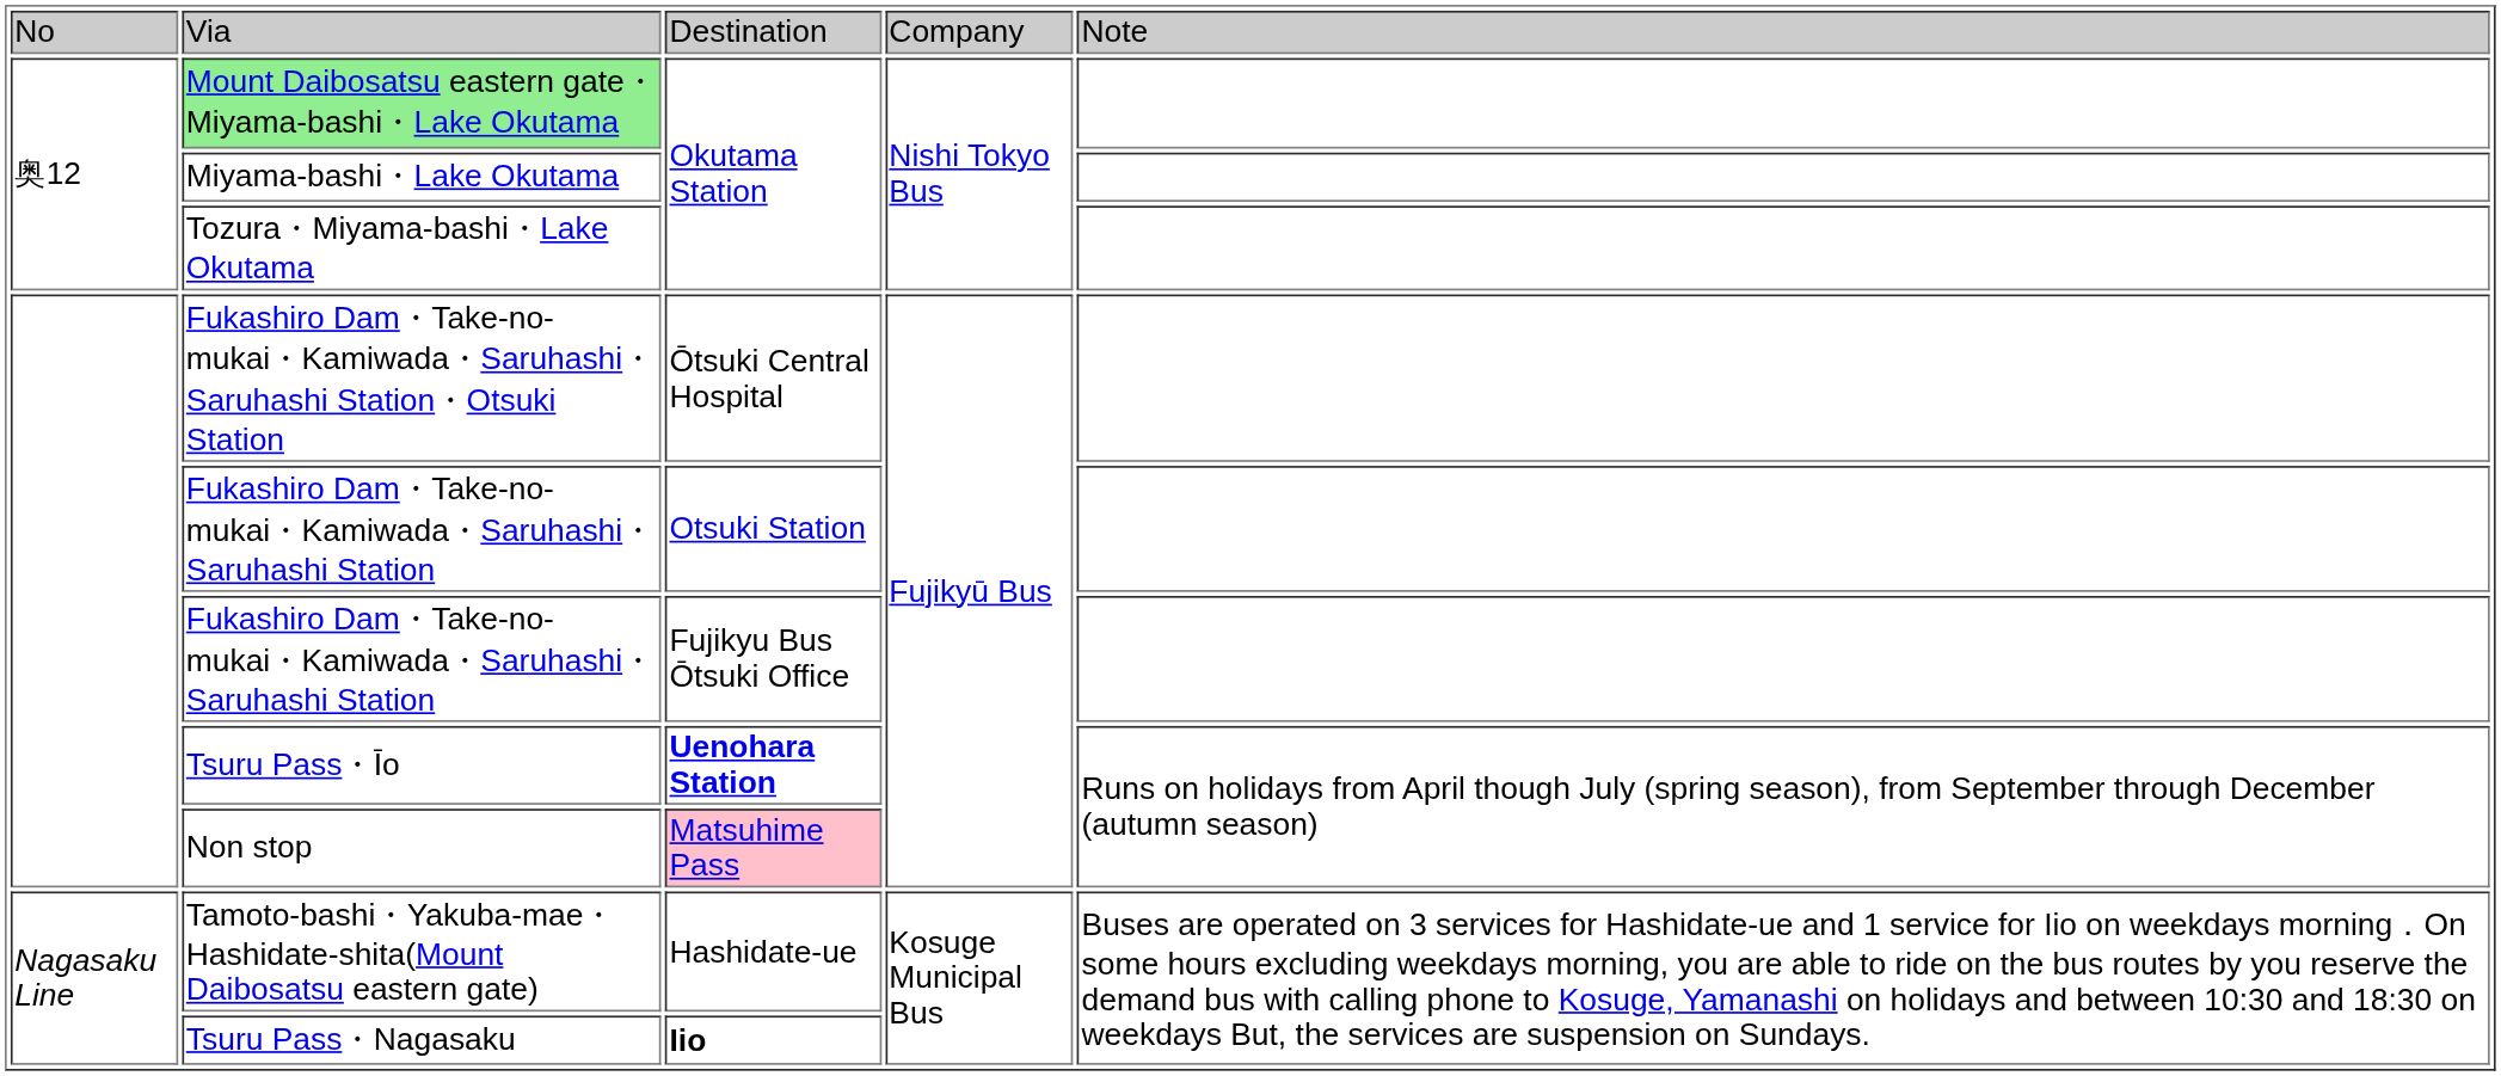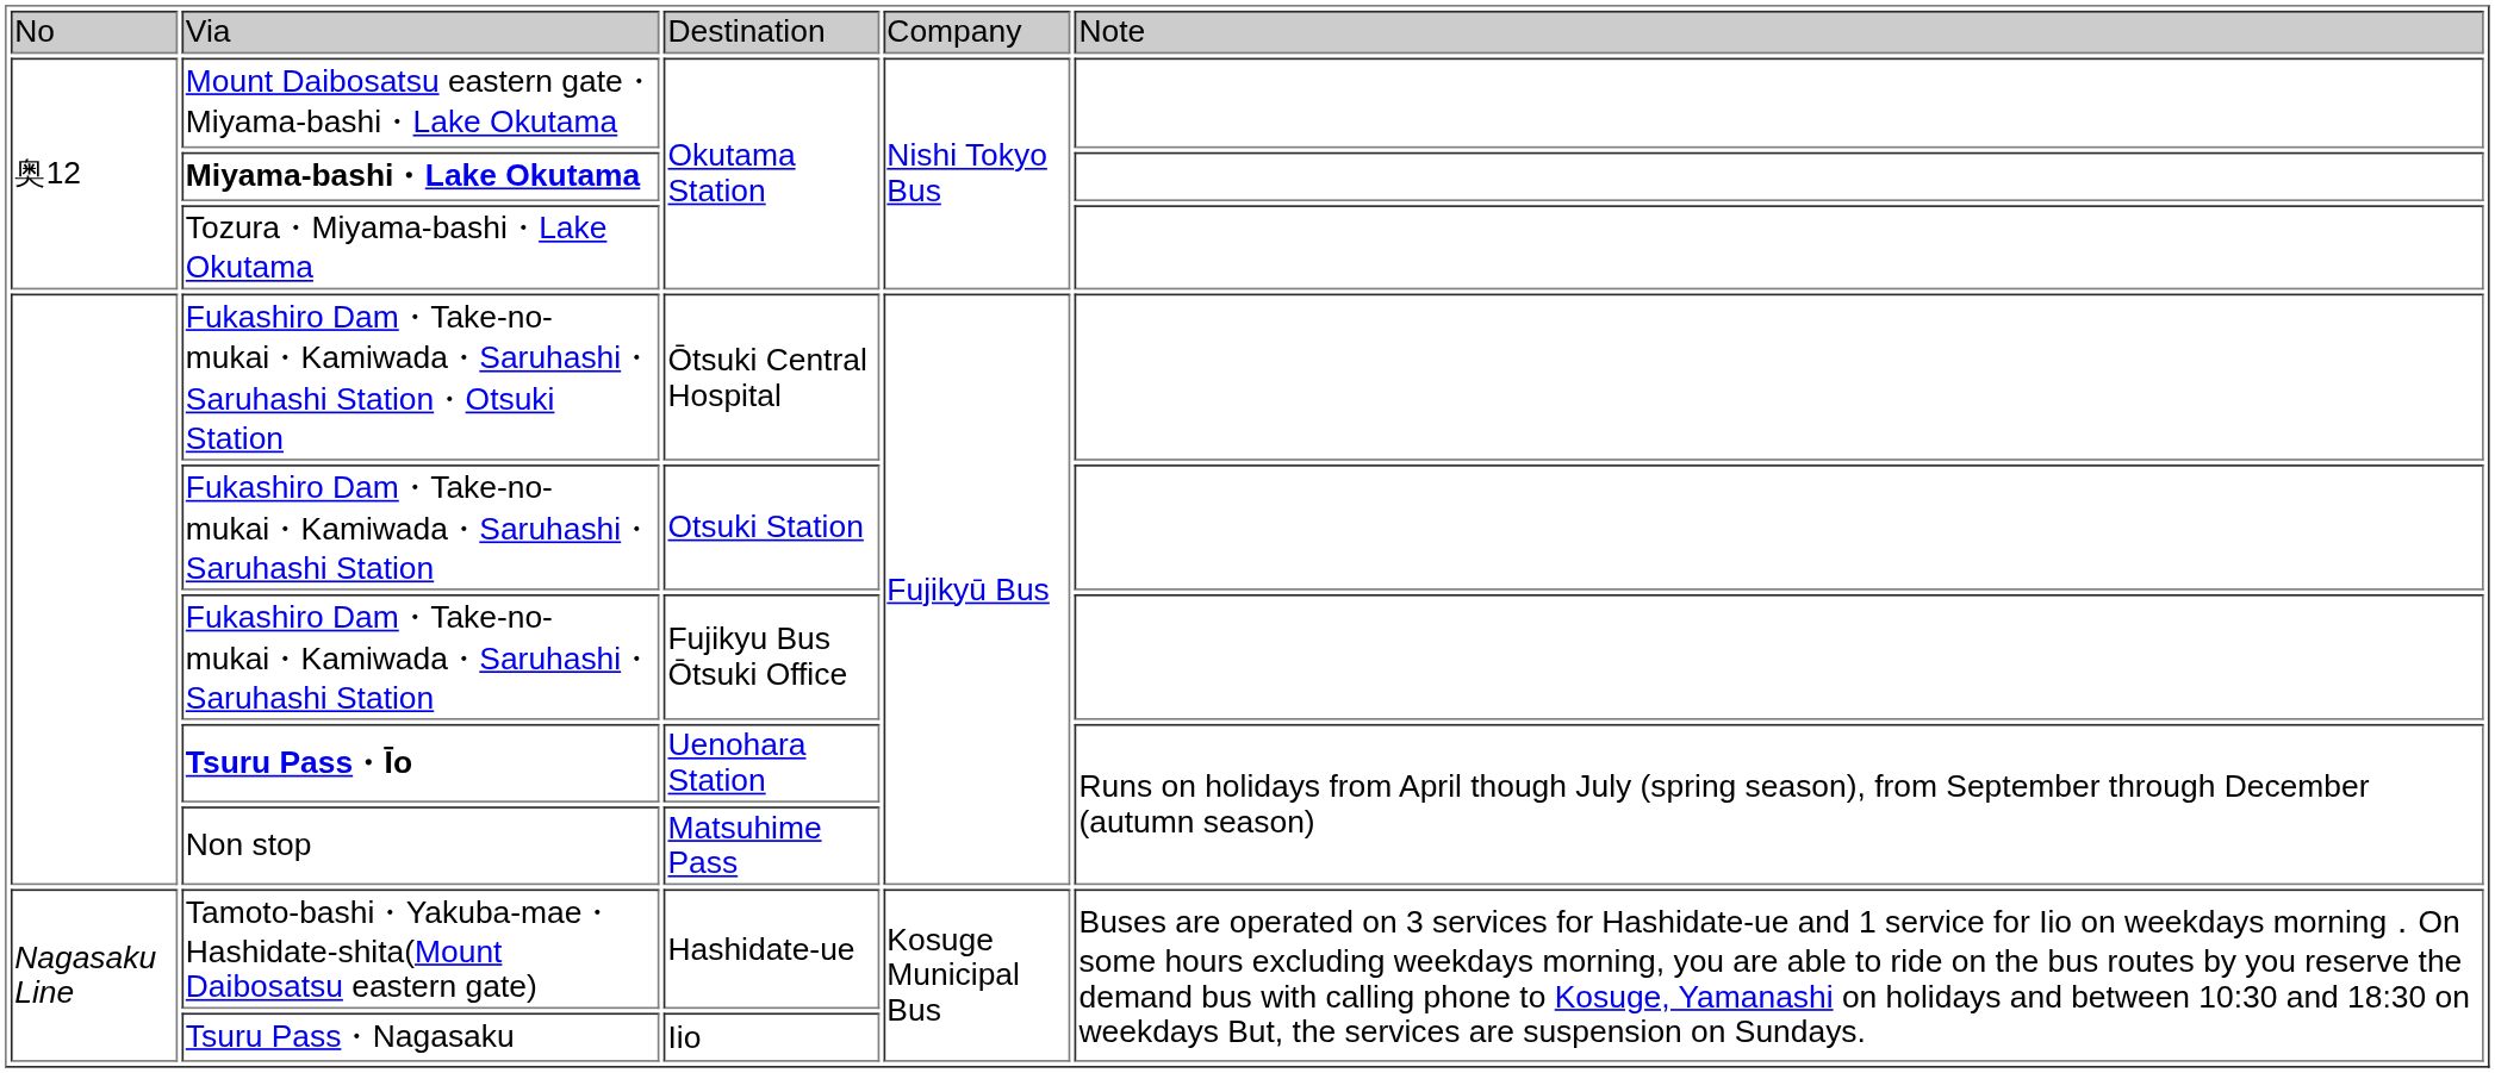Mount Daibosatsu eastern gate・Miyama-bashi・Lake Okutama | column 2: lightgreen background -> no background
Miyama-bashi・Lake Okutama | column 2: normal -> bold
Tsuru Pass・Īo | column 2: normal -> bold
Tsuru Pass・Īo | column 3: bold -> normal
Non stop | column 3: pink background -> no background
Tsuru Pass・Nagasaku | column 3: bold -> normal
